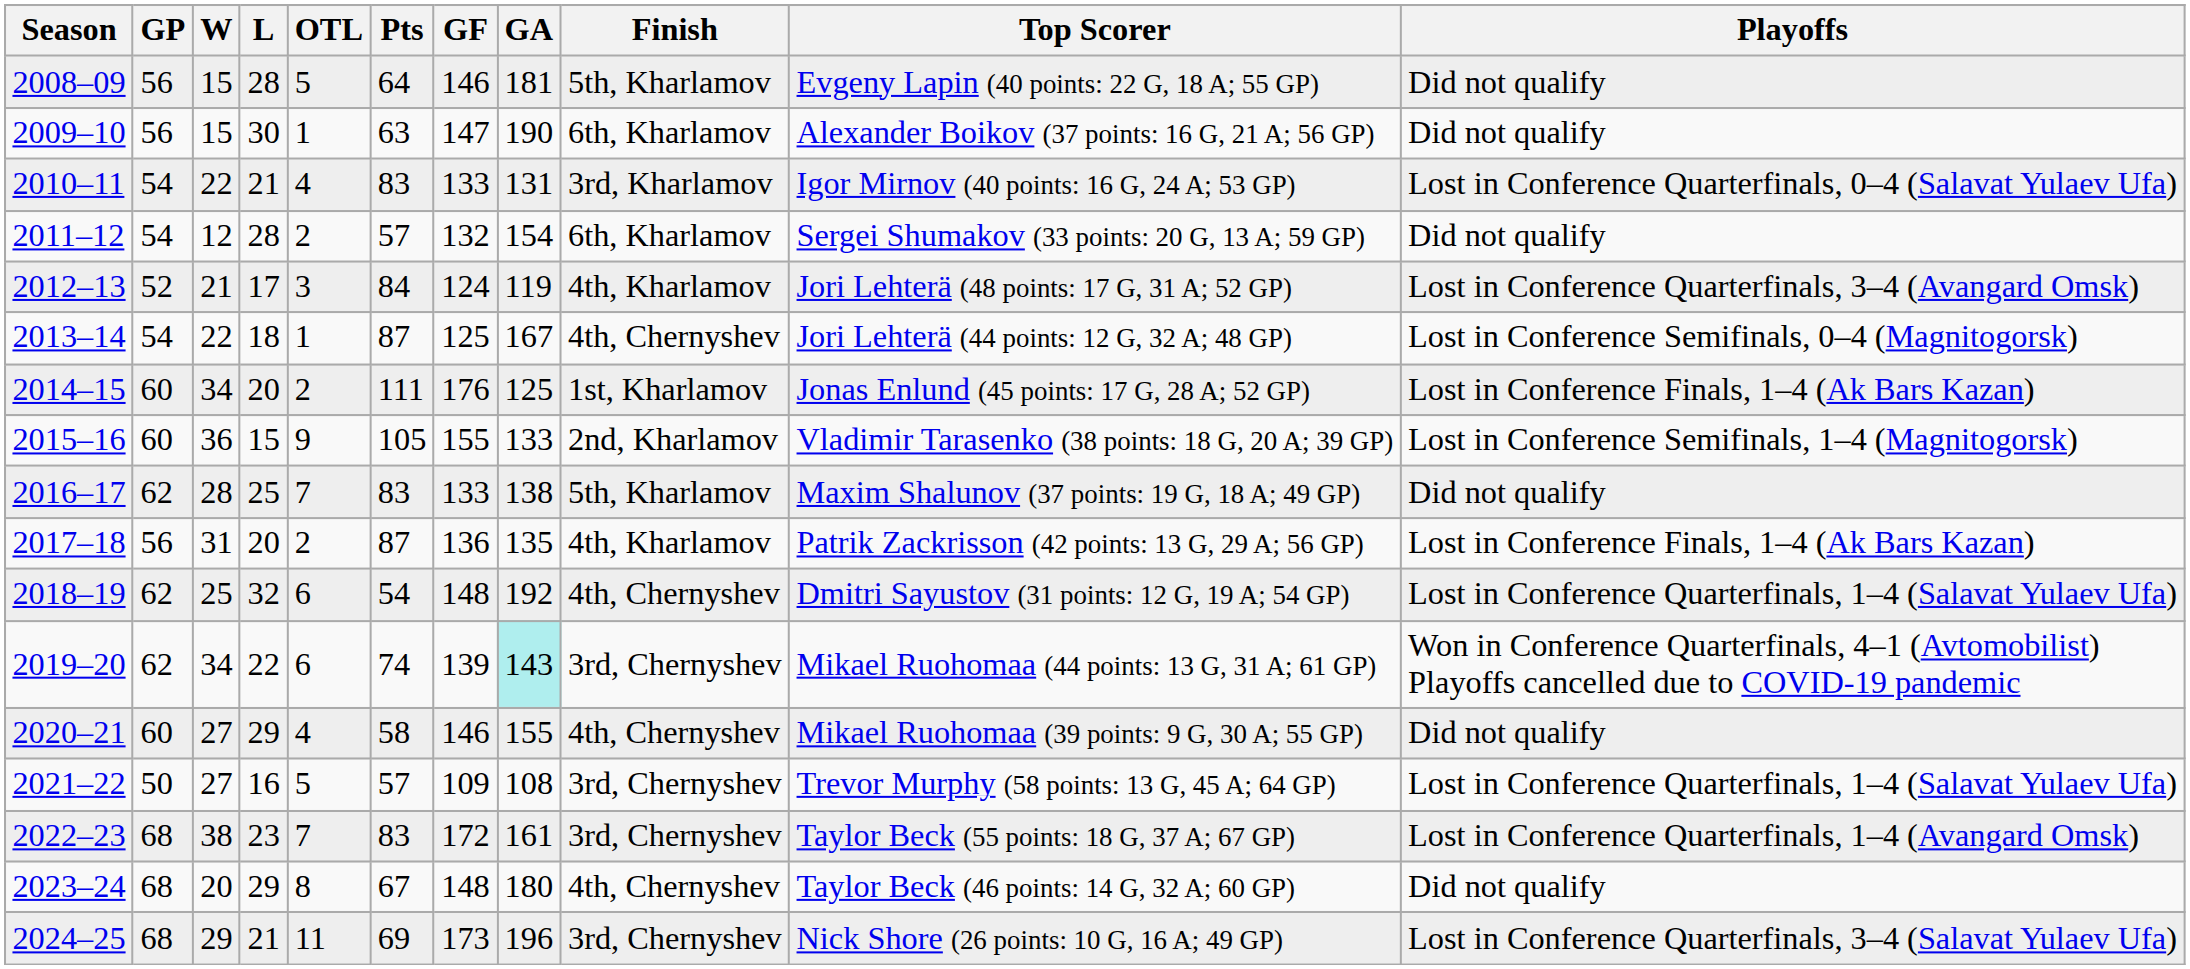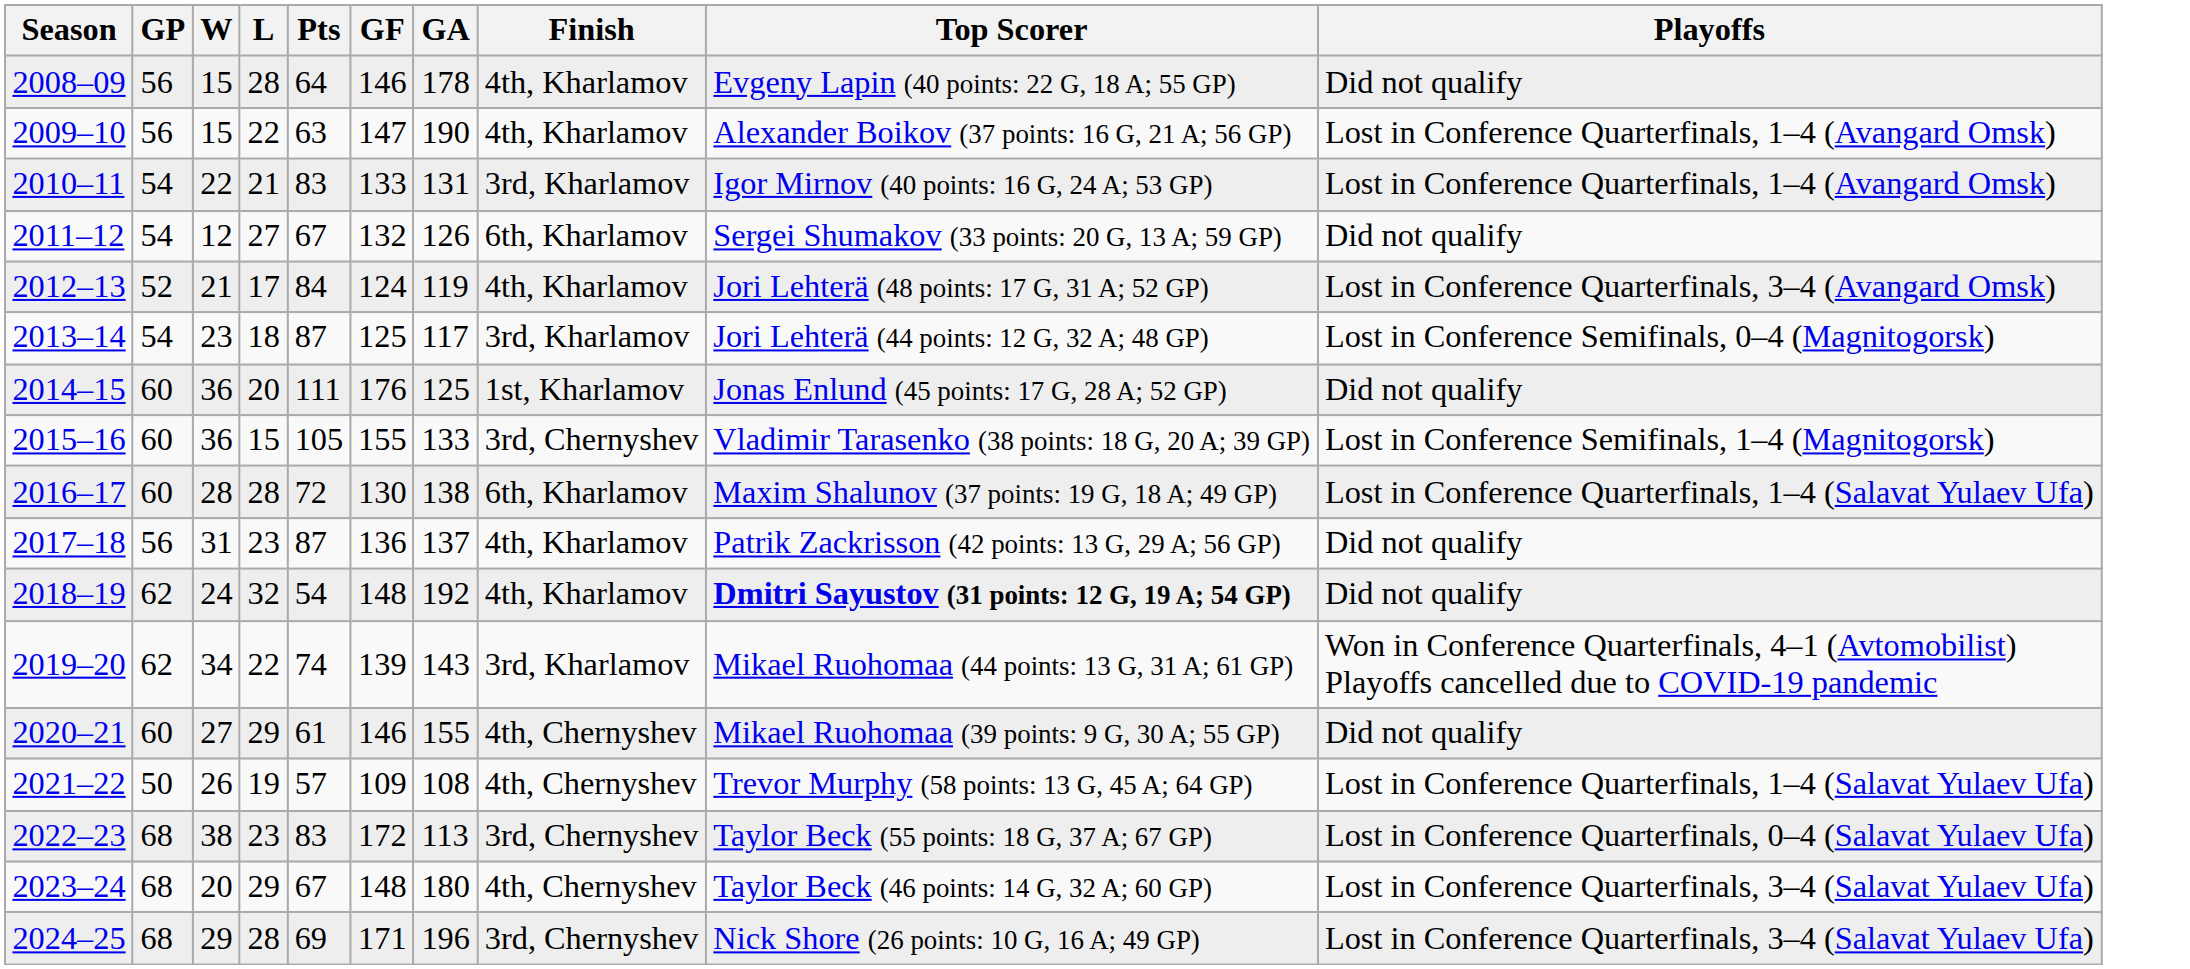- column: OTL | 5 | 1 | 4 | 2 | 3 | 1 | 2 | 9 | 7 | 2 | 6 | 6 | 4 | 5 | 7 | 8 | 11
2008–09 | GA: 181 -> 178
2008–09 | Finish: 5th, Kharlamov -> 4th, Kharlamov
2009–10 | L: 30 -> 22
2009–10 | Finish: 6th, Kharlamov -> 4th, Kharlamov
2009–10 | Playoffs: Did not qualify -> Lost in Conference Quarterfinals, 1–4 (Avangard Omsk)
2010–11 | Playoffs: Lost in Conference Quarterfinals, 0–4 (Salavat Yulaev Ufa) -> Lost in Conference Quarterfinals, 1–4 (Avangard Omsk)
2011–12 | L: 28 -> 27
2011–12 | Pts: 57 -> 67
2011–12 | GA: 154 -> 126
2013–14 | W: 22 -> 23
2013–14 | GA: 167 -> 117
2013–14 | Finish: 4th, Chernyshev -> 3rd, Kharlamov
2014–15 | W: 34 -> 36
2014–15 | Playoffs: Lost in Conference Finals, 1–4 (Ak Bars Kazan) -> Did not qualify
2015–16 | Finish: 2nd, Kharlamov -> 3rd, Chernyshev
2016–17 | GP: 62 -> 60
2016–17 | L: 25 -> 28
2016–17 | Pts: 83 -> 72
2016–17 | GF: 133 -> 130
2016–17 | Finish: 5th, Kharlamov -> 6th, Kharlamov
2016–17 | Playoffs: Did not qualify -> Lost in Conference Quarterfinals, 1–4 (Salavat Yulaev Ufa)
2017–18 | L: 20 -> 23
2017–18 | GA: 135 -> 137
2017–18 | Playoffs: Lost in Conference Finals, 1–4 (Ak Bars Kazan) -> Did not qualify
2018–19 | W: 25 -> 24
2018–19 | Finish: 4th, Chernyshev -> 4th, Kharlamov
2018–19 | Top Scorer: normal -> bold
2018–19 | Playoffs: Lost in Conference Quarterfinals, 1–4 (Salavat Yulaev Ufa) -> Did not qualify
2019–20 | GA: paleturquoise background -> no background
2019–20 | Finish: 3rd, Chernyshev -> 3rd, Kharlamov
2020–21 | Pts: 58 -> 61
2021–22 | W: 27 -> 26
2021–22 | L: 16 -> 19
2021–22 | Finish: 3rd, Chernyshev -> 4th, Chernyshev
2022–23 | GA: 161 -> 113
2022–23 | Playoffs: Lost in Conference Quarterfinals, 1–4 (Avangard Omsk) -> Lost in Conference Quarterfinals, 0–4 (Salavat Yulaev Ufa)
2023–24 | Playoffs: Did not qualify -> Lost in Conference Quarterfinals, 3–4 (Salavat Yulaev Ufa)
2024–25 | L: 21 -> 28
2024–25 | GF: 173 -> 171
